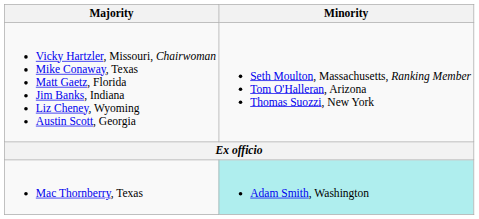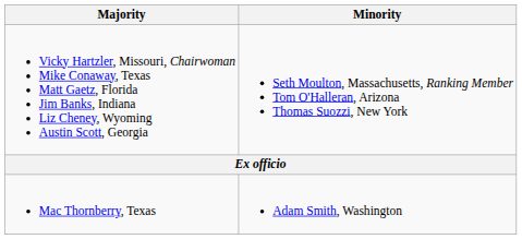Mac Thornberry, Texas | Minority: paleturquoise background -> no background
